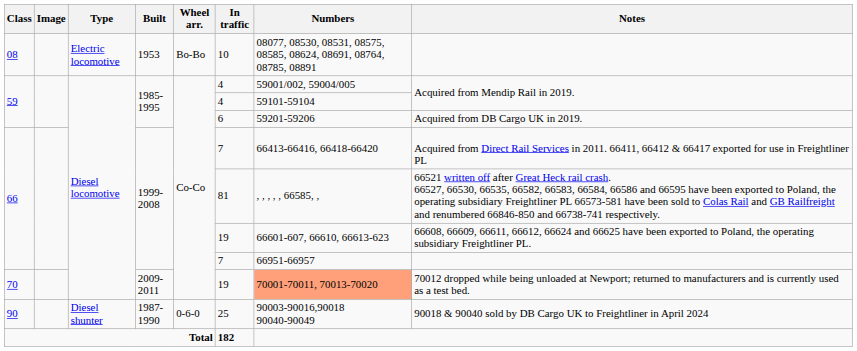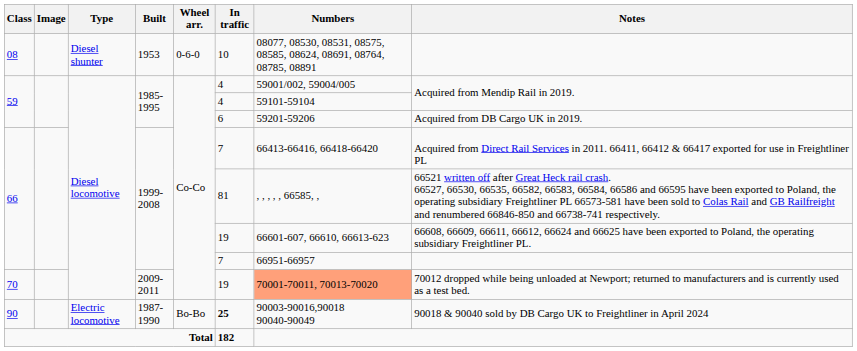08 | Type: Electric locomotive -> Diesel shunter
08 | Wheel arr.: Bo-Bo -> 0-6-0
90 | Type: Diesel shunter -> Electric locomotive
90 | Wheel arr.: 0-6-0 -> Bo-Bo
90 | In traffic: normal -> bold
